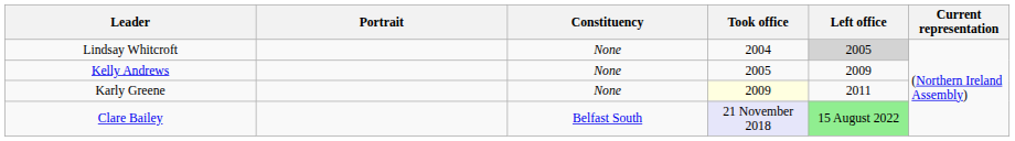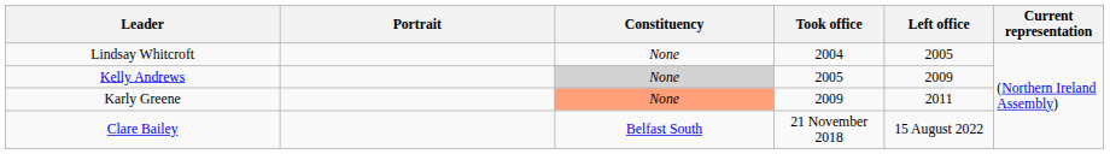Lindsay Whitcroft | Left office: lightgrey background -> no background
Kelly Andrews | Constituency: no background -> lightgrey background
Karly Greene | Constituency: no background -> lightsalmon background
Karly Greene | Took office: lightyellow background -> no background
Clare Bailey | Took office: lavender background -> no background
Clare Bailey | Left office: lightgreen background -> no background
